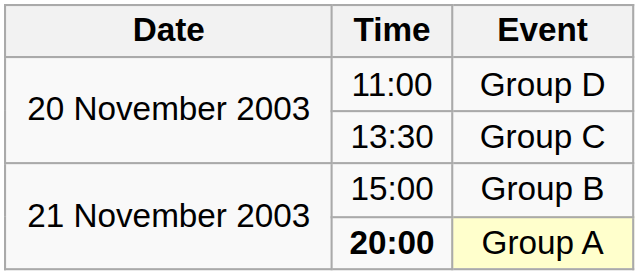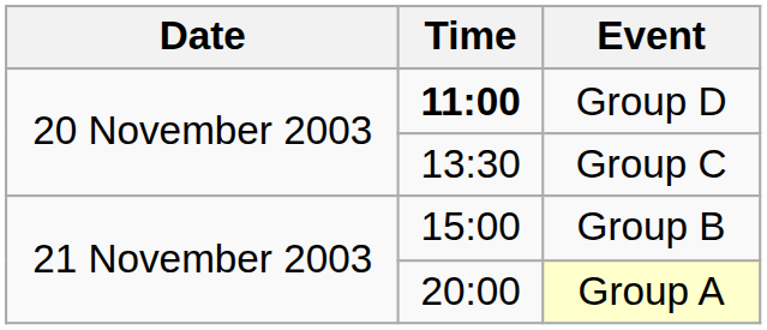Group D | Time: normal -> bold
Group A | Time: bold -> normal
